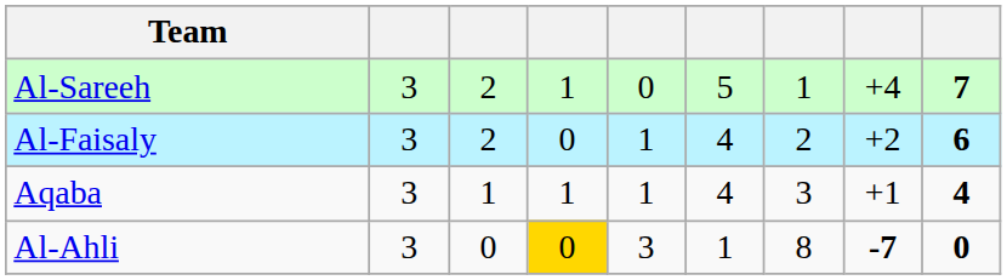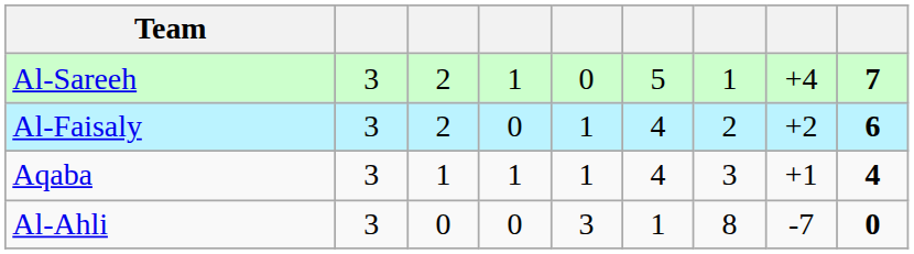Al-Ahli | column 4: gold background -> no background
Al-Ahli | column 8: bold -> normal
